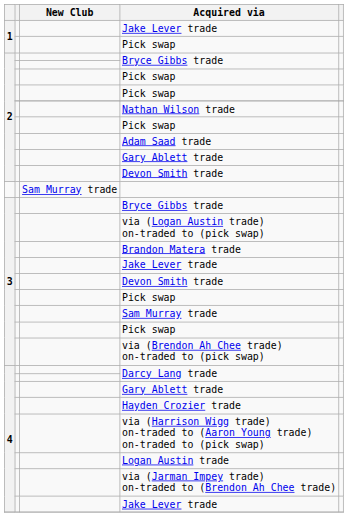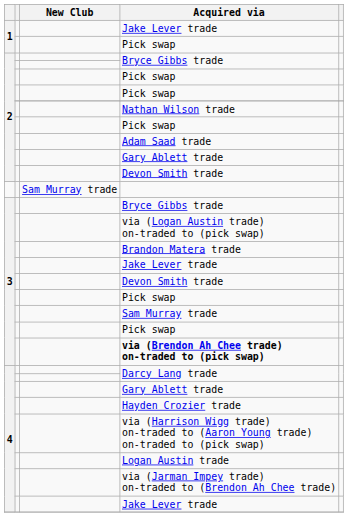via (Brendon Ah Chee trade) on-traded to (pick swap) | Acquired via: normal -> bold
